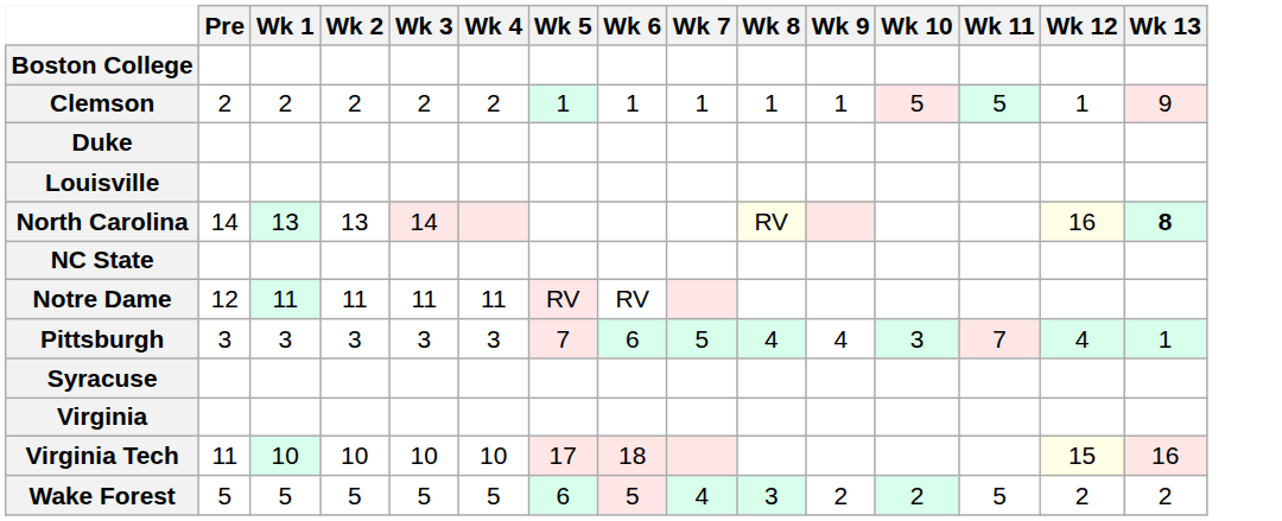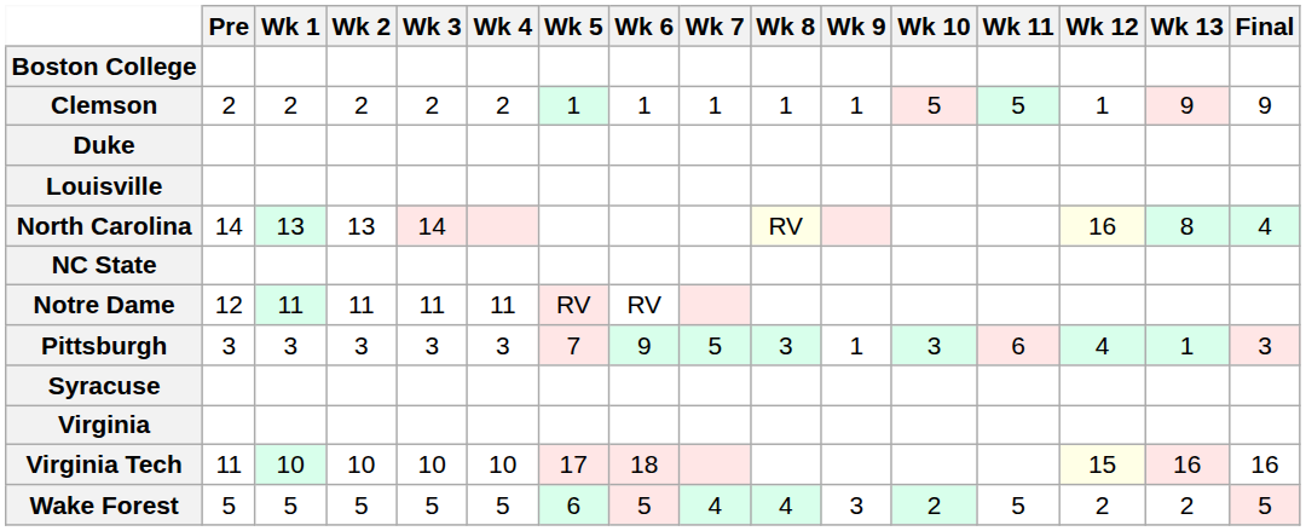+ column: Final | 9 | 4 | 3 | 16 | 5
North Carolina | Wk 13: bold -> normal
Pittsburgh | Wk 6: 6 -> 9
Pittsburgh | Wk 8: 4 -> 3
Pittsburgh | Wk 9: 4 -> 1
Pittsburgh | Wk 11: 7 -> 6
Wake Forest | Wk 8: 3 -> 4
Wake Forest | Wk 9: 2 -> 3
